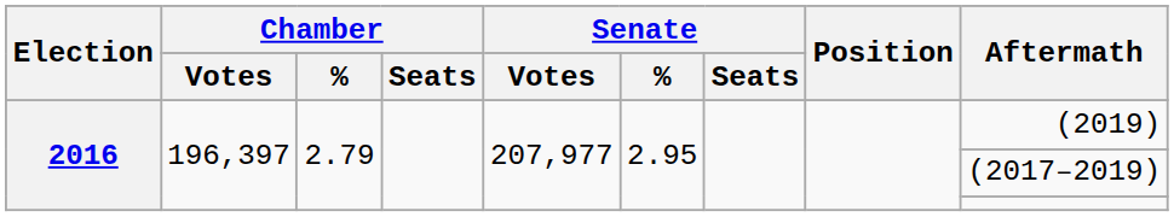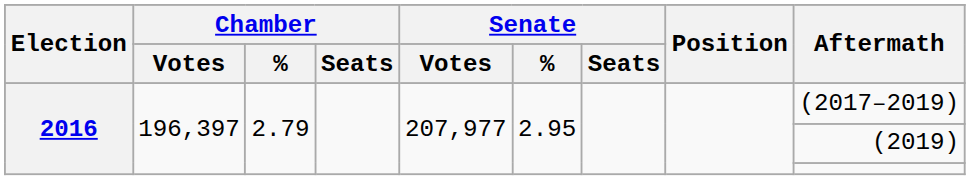row 3 | Aftermath: (2019) -> (2017–2019)
row 4 | Aftermath: (2017–2019) -> (2019)
